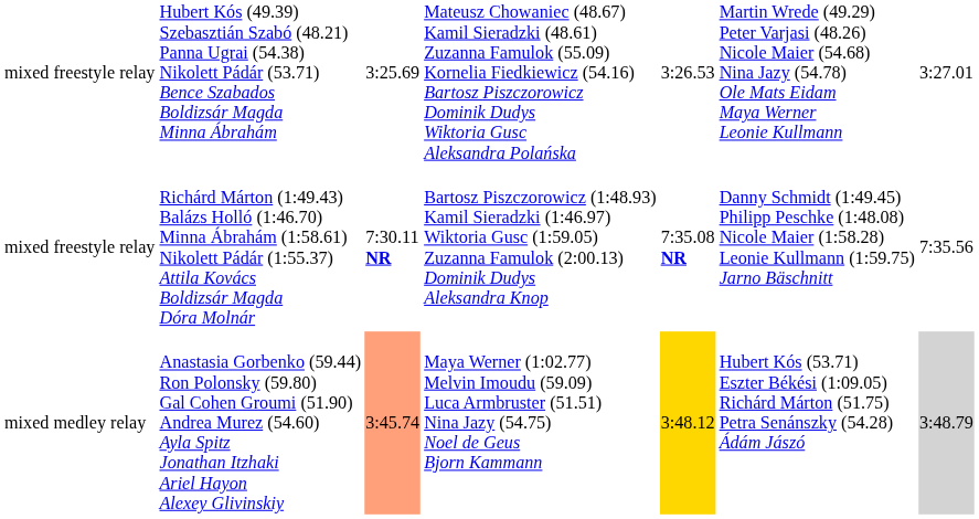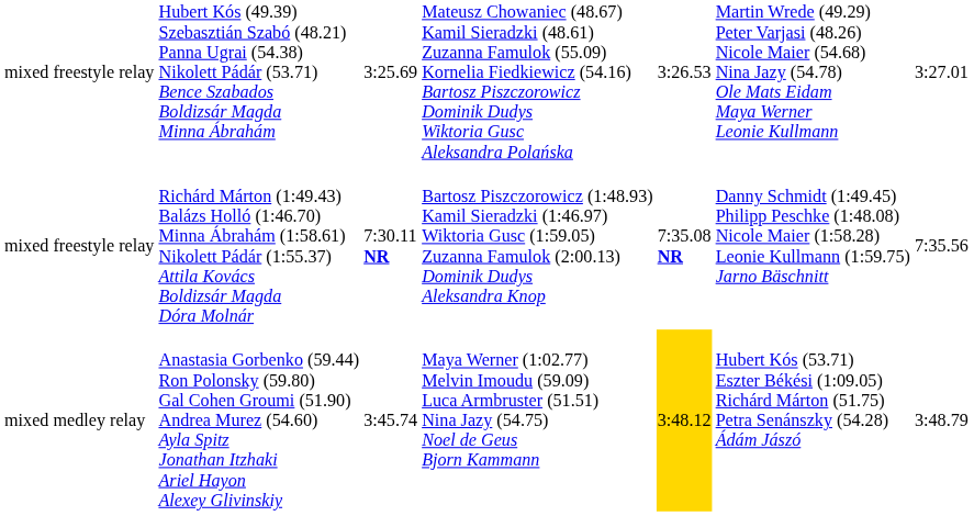mixed medley relay | column 3: lightsalmon background -> no background
mixed medley relay | column 7: lightgrey background -> no background
